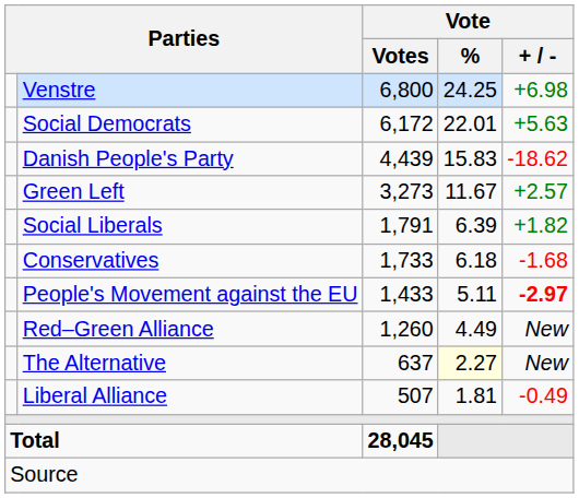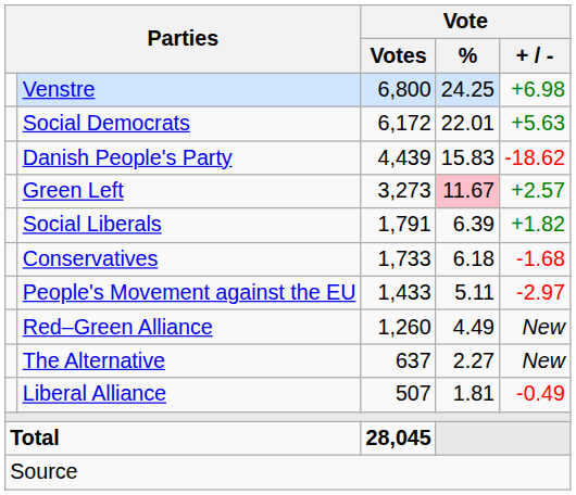Green Left | Vote / %: no background -> pink background
People's Movement against the EU | Vote / + / -: bold -> normal
The Alternative | Vote / %: lightyellow background -> no background
